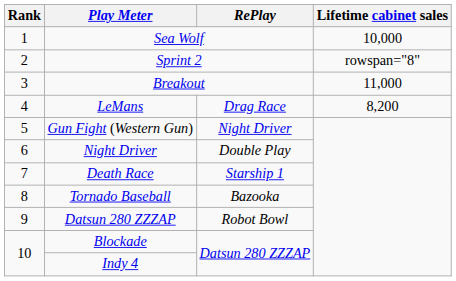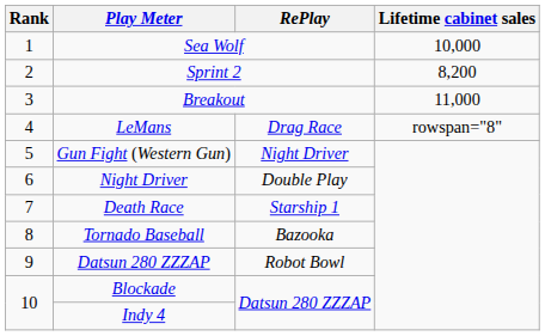Sprint 2 | Lifetime cabinet sales: rowspan="8" -> 8,200
LeMans | Lifetime cabinet sales: 8,200 -> rowspan="8"
